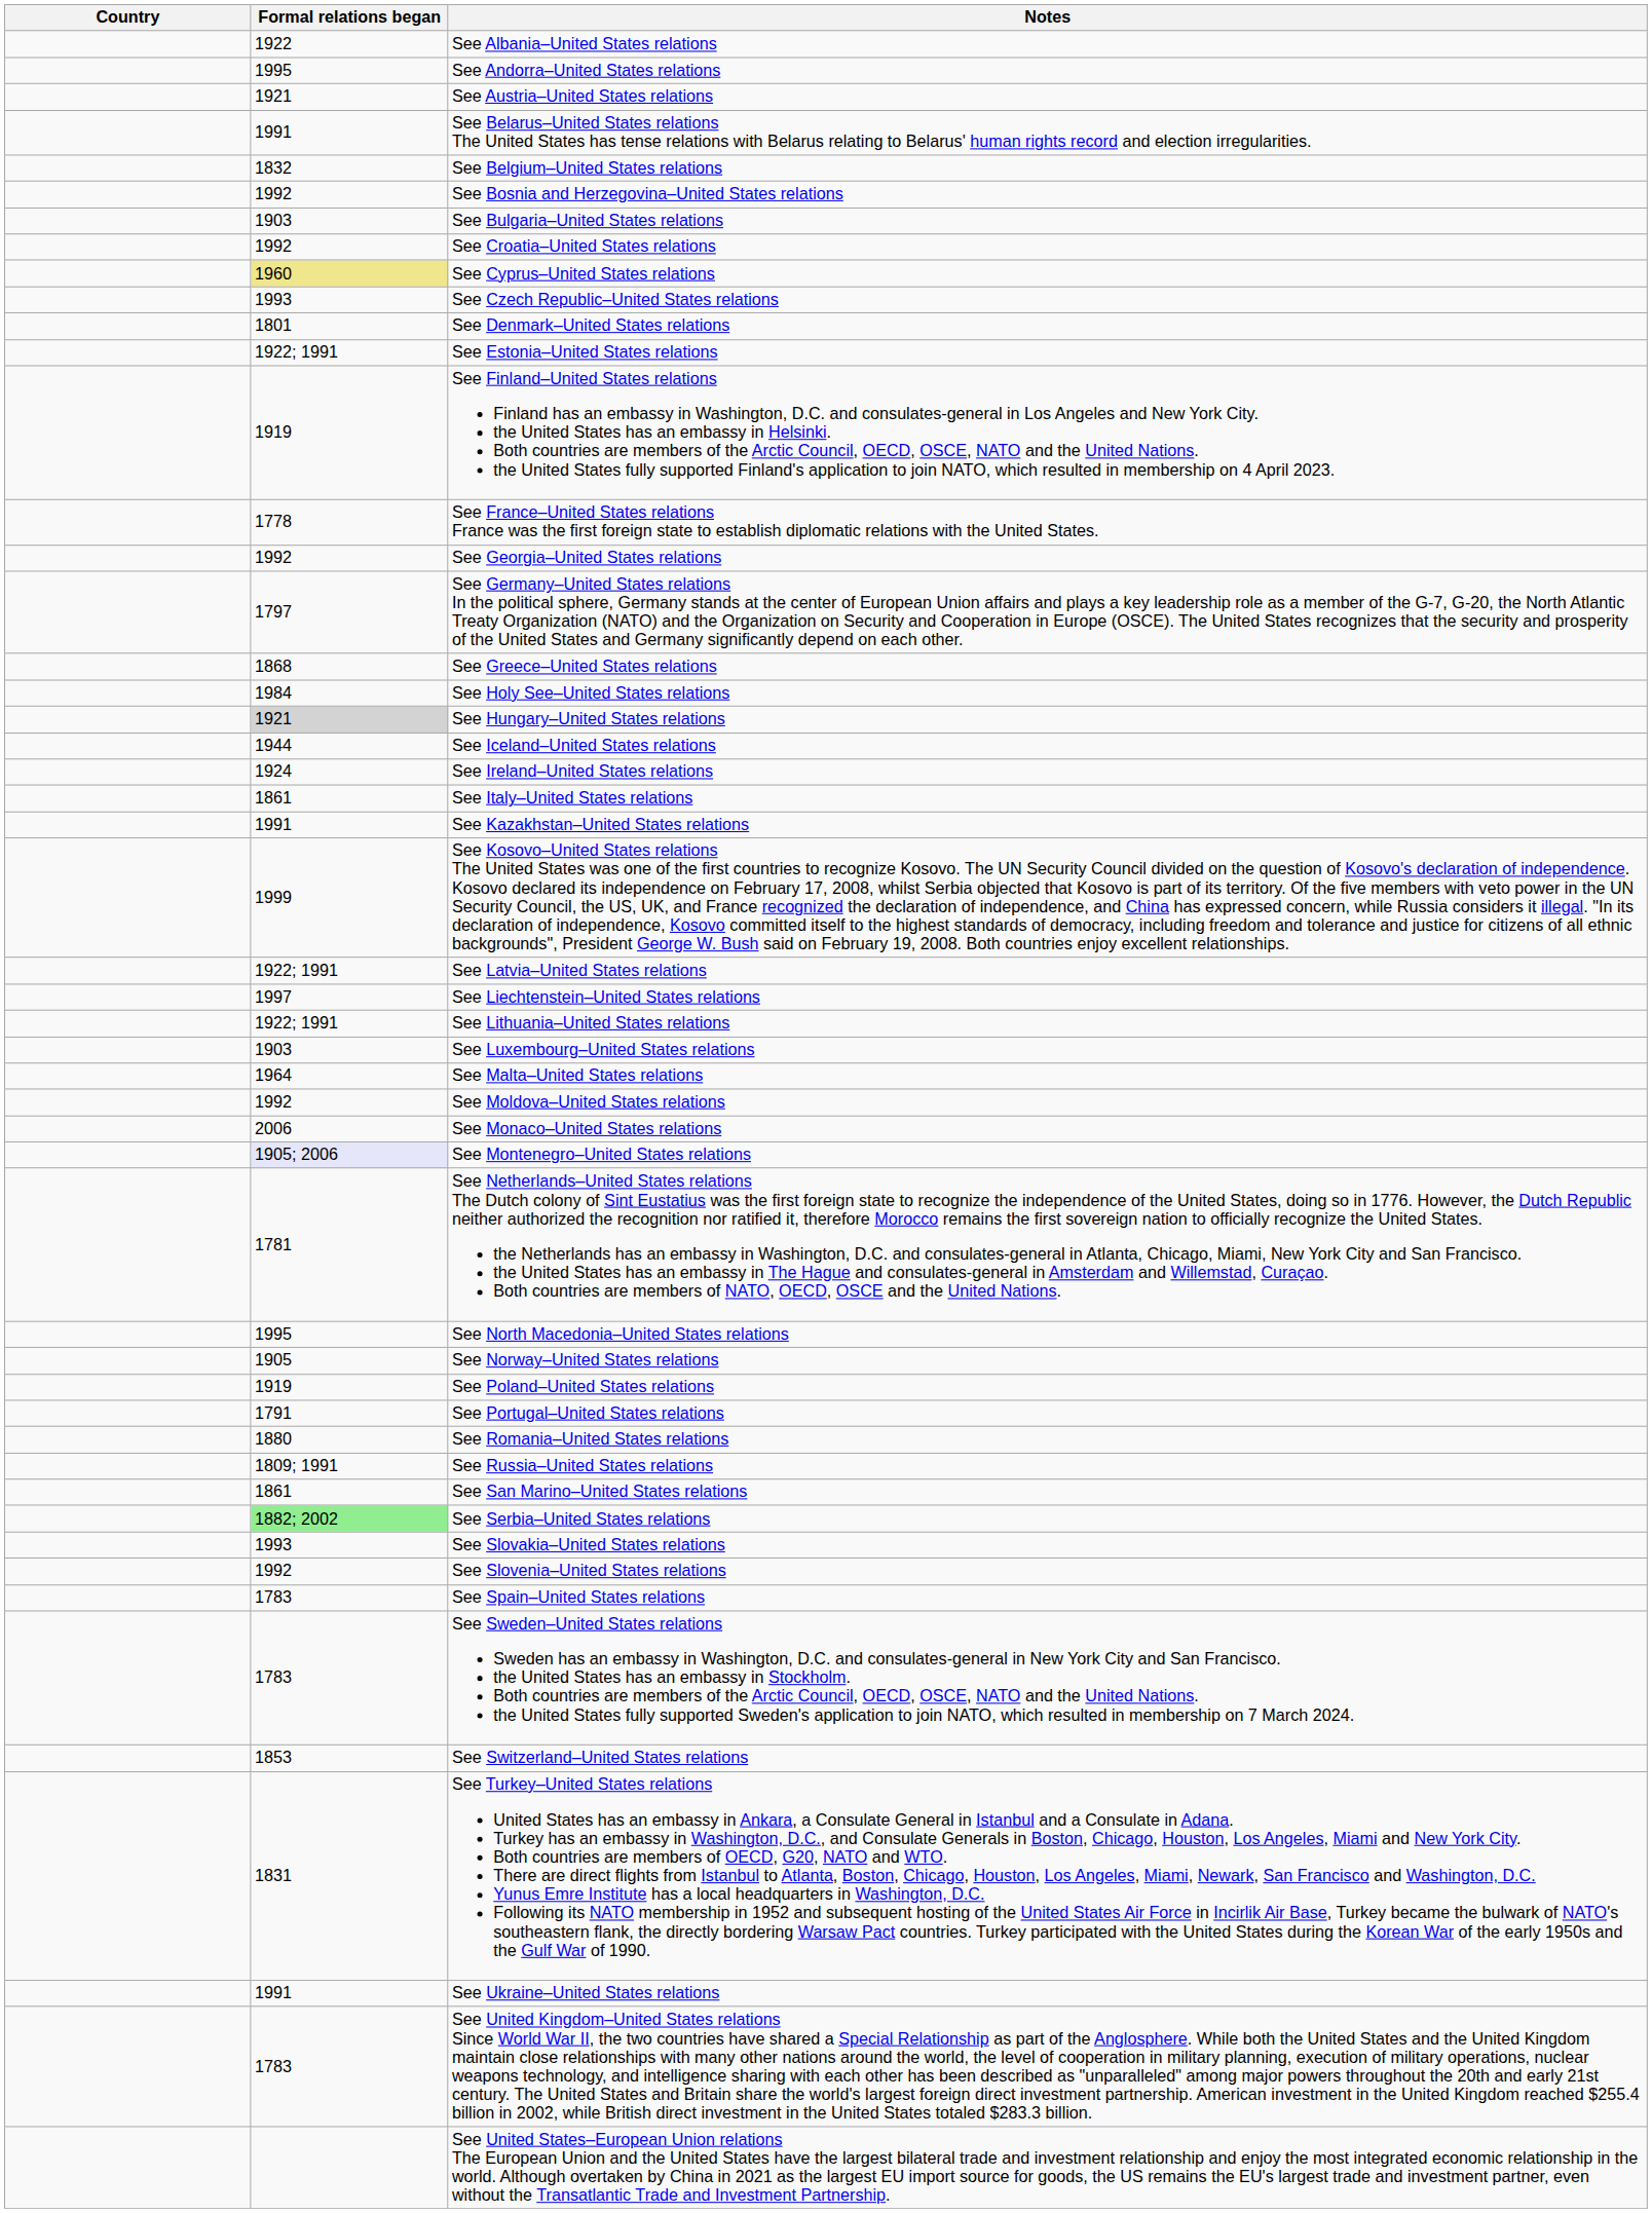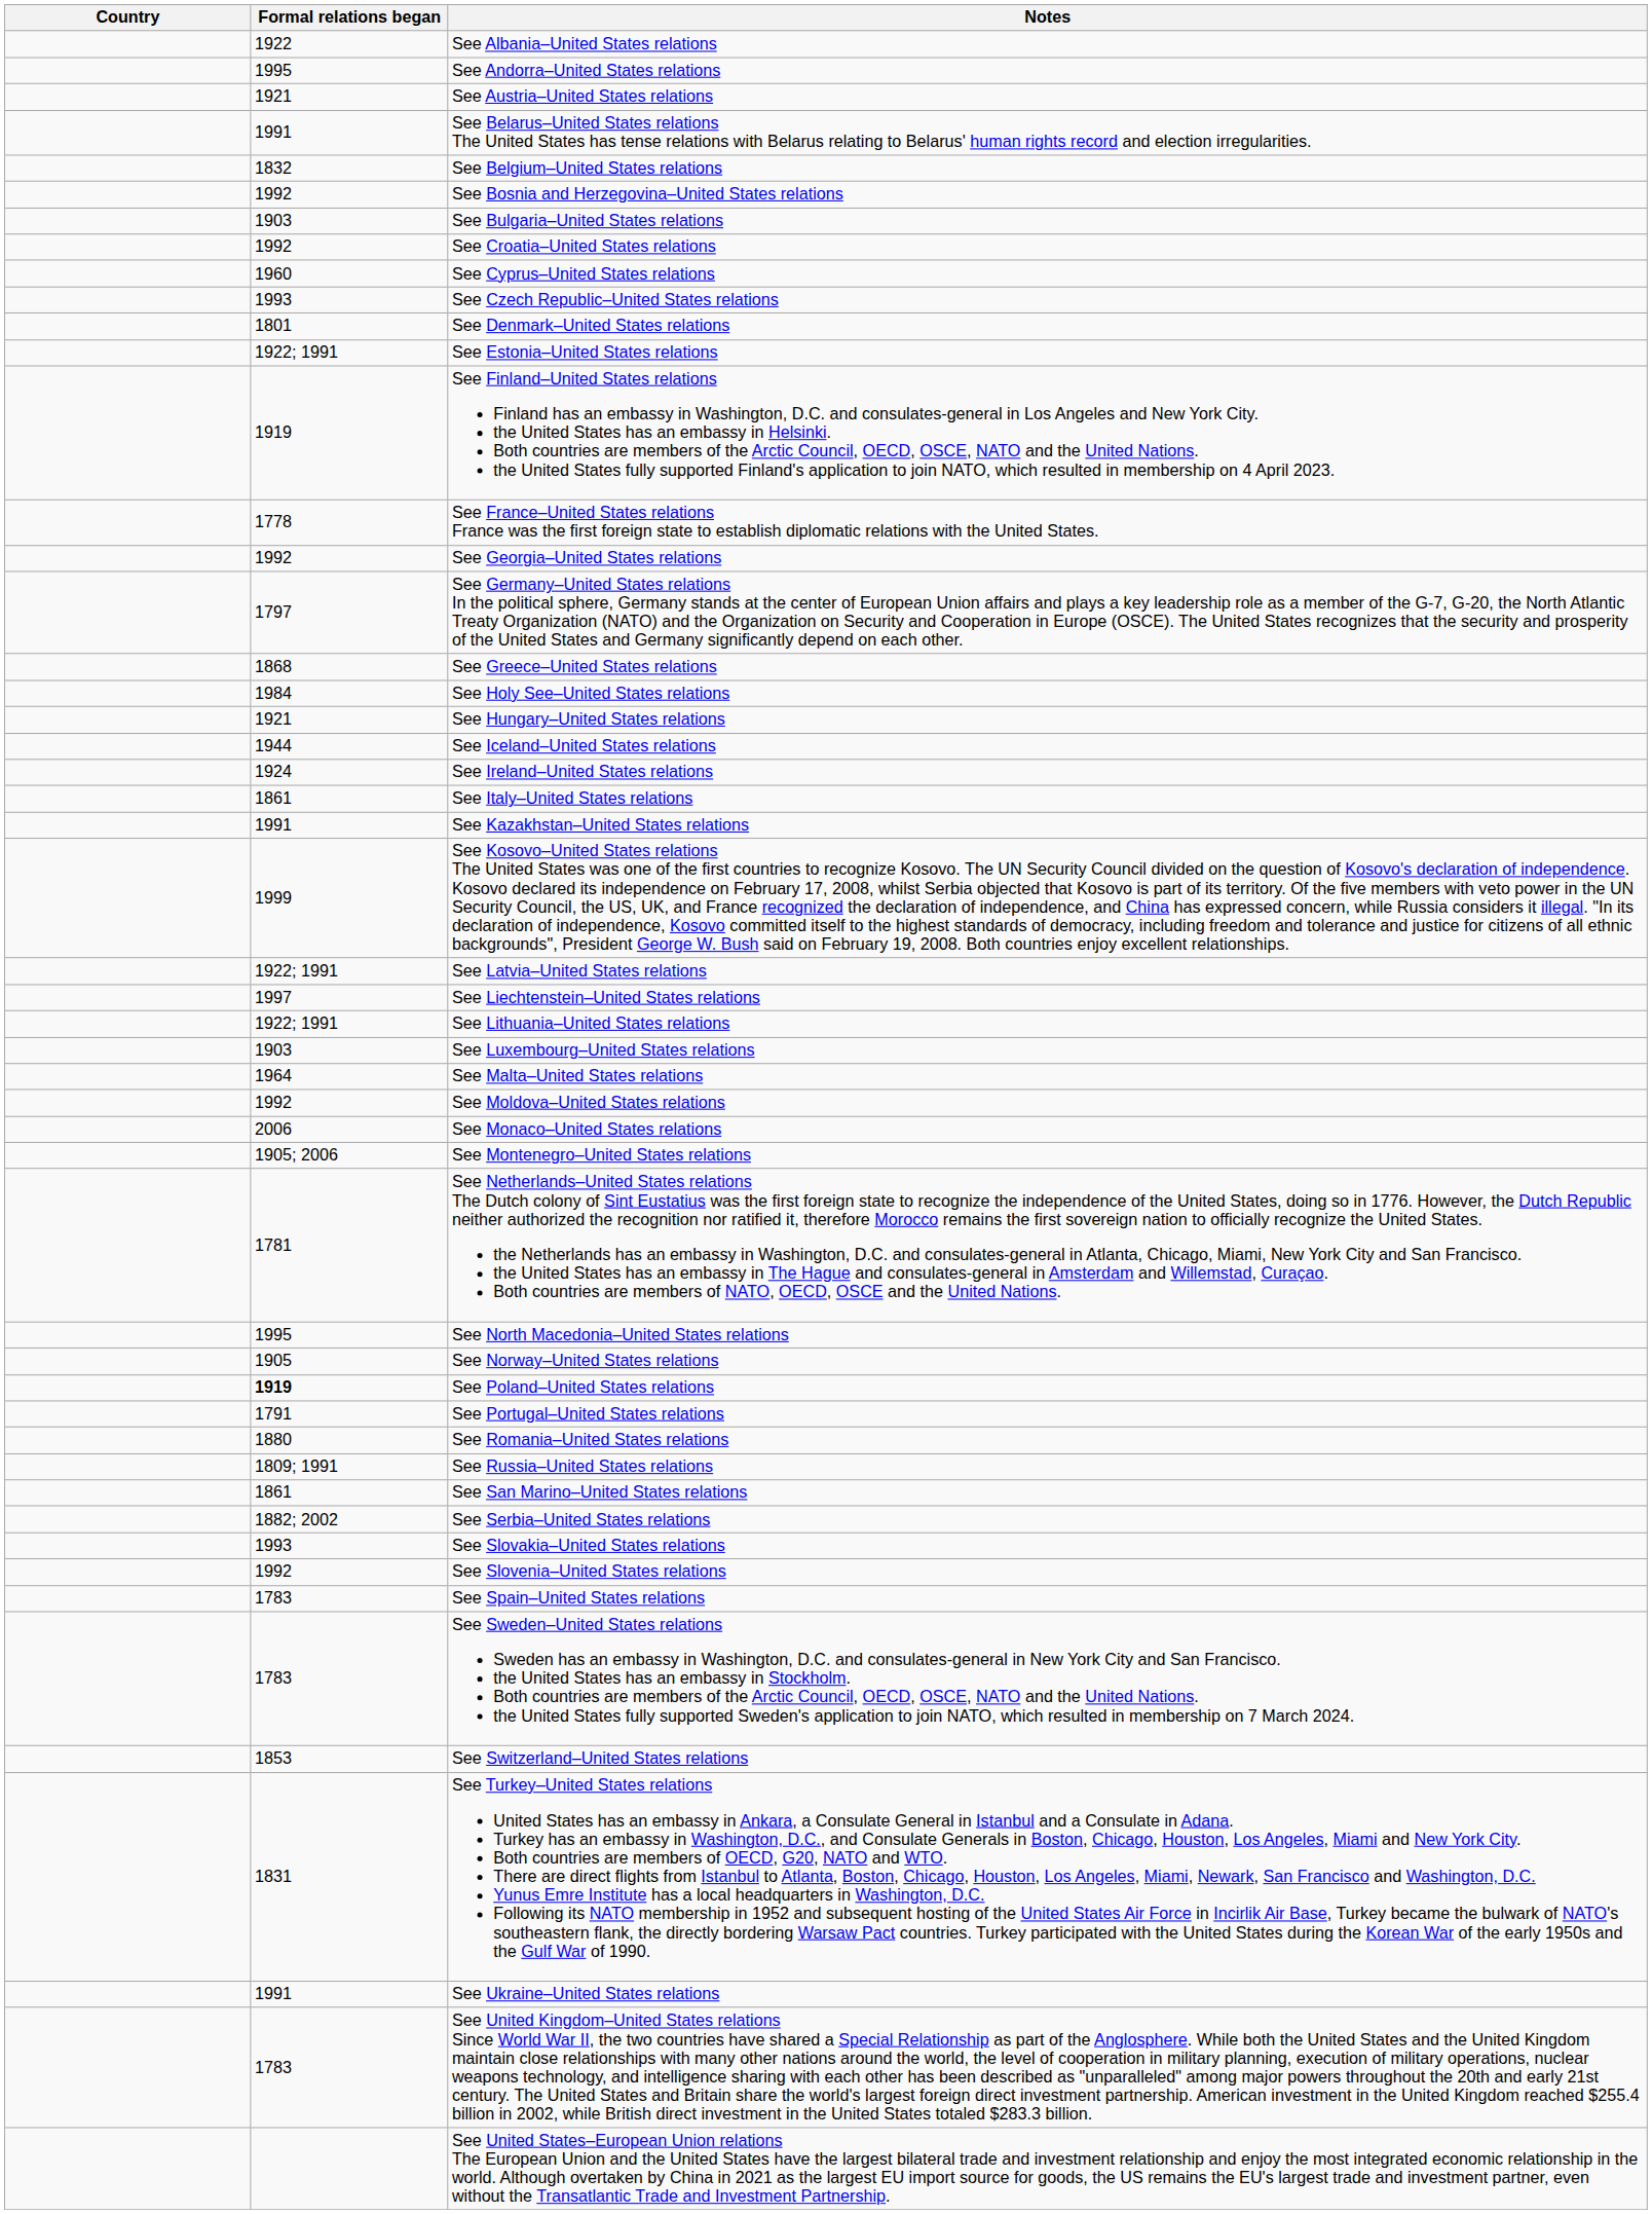See Cyprus–United States relations | Formal relations began: khaki background -> no background
See Hungary–United States relations | Formal relations began: lightgrey background -> no background
See Montenegro–United States relations | Formal relations began: lavender background -> no background
See Poland–United States relations | Formal relations began: normal -> bold
See Serbia–United States relations | Formal relations began: lightgreen background -> no background
